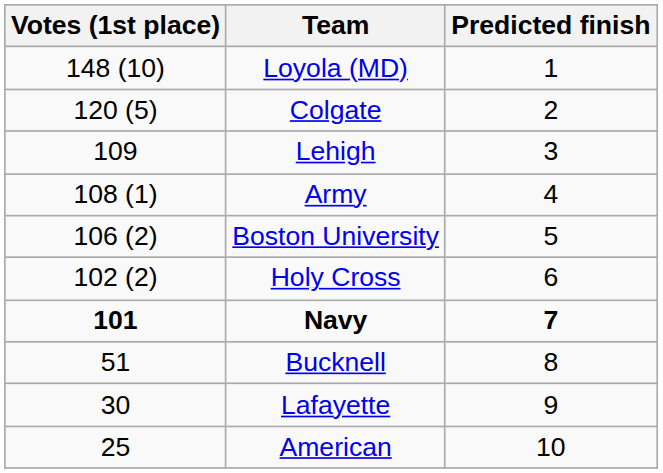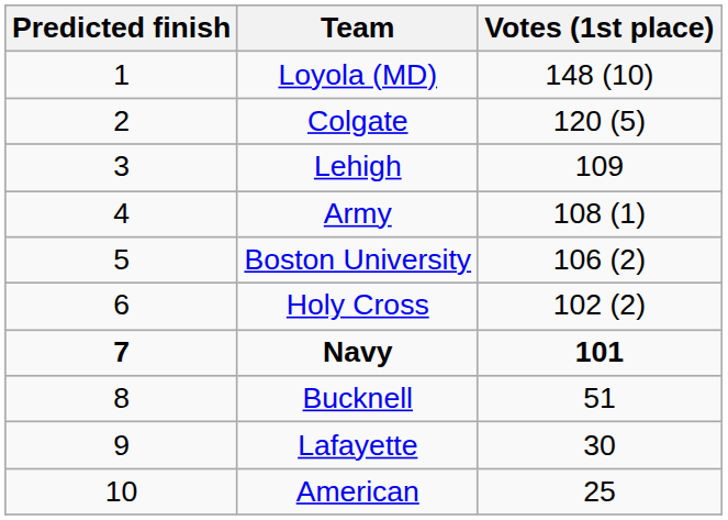columns swapped: Predicted finish <-> Votes (1st place)
